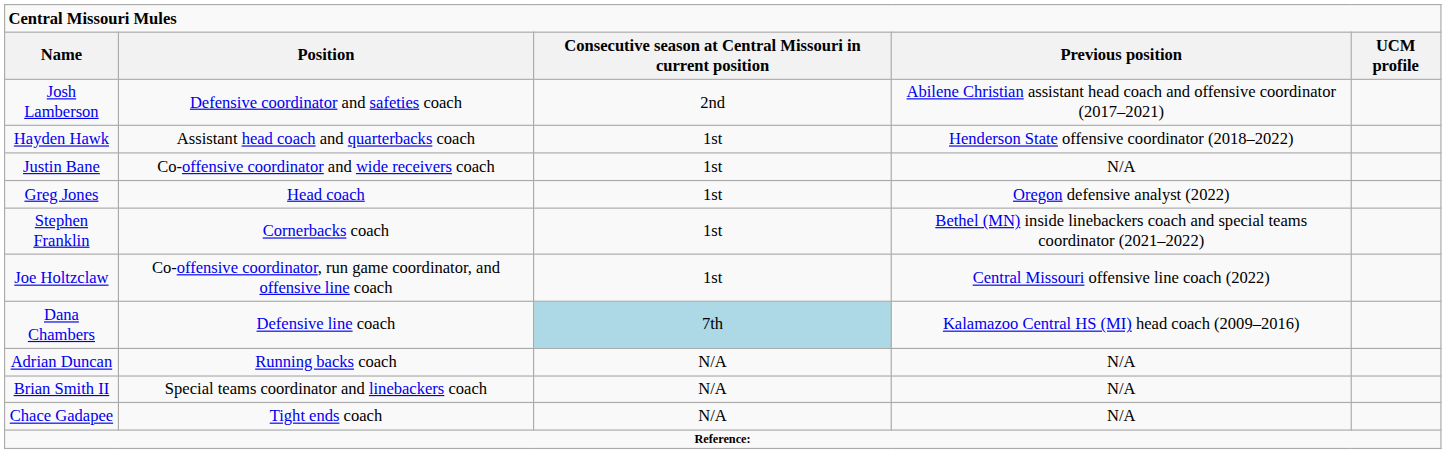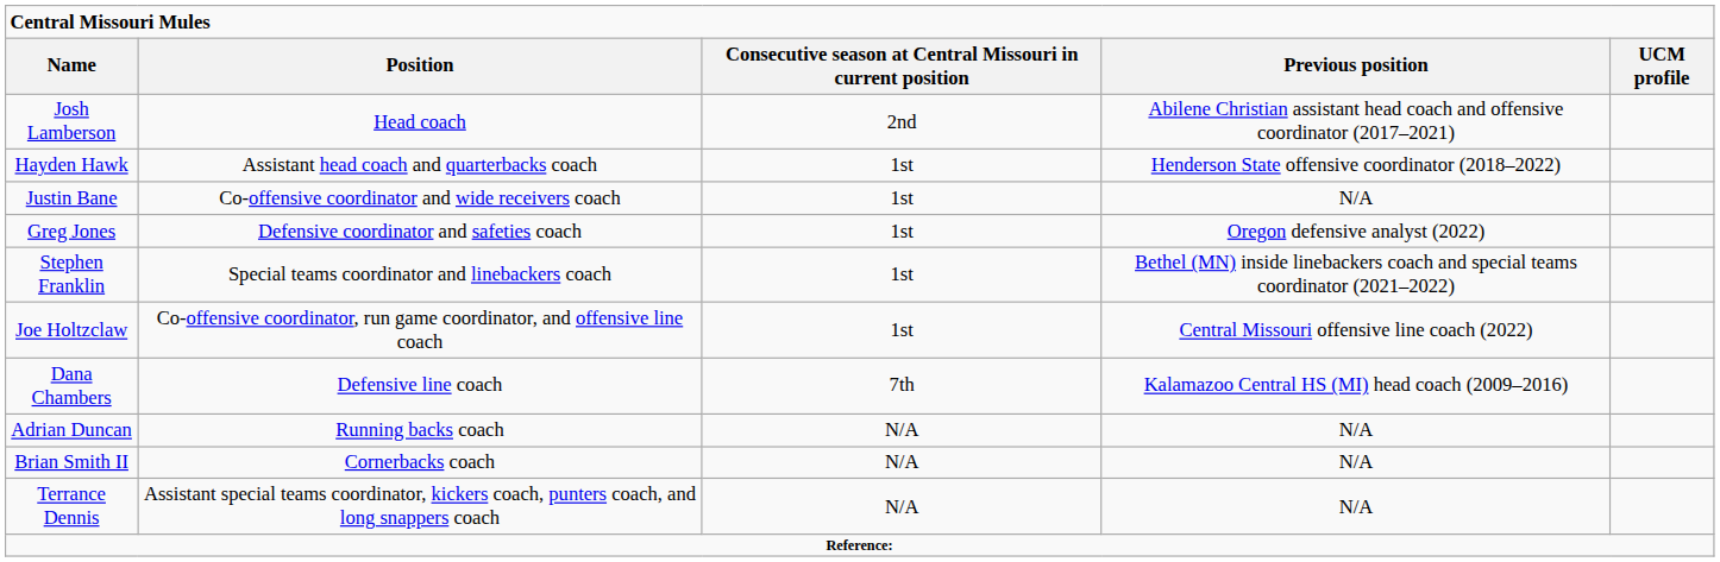Josh Lamberson | Position: Defensive coordinator and safeties coach -> Head coach
Greg Jones | Position: Head coach -> Defensive coordinator and safeties coach
Stephen Franklin | Position: Cornerbacks coach -> Special teams coordinator and linebackers coach
Dana Chambers | Consecutive season at Central Missouri in current position: lightblue background -> no background
Brian Smith II | Position: Special teams coordinator and linebackers coach -> Cornerbacks coach
- row: Chace Gadapee | Tight ends coach | N/A | N/A
+ row: Terrance Dennis | Assistant special teams coordinator, kickers coach, punters coach, and long snappers coach | N/A | N/A
